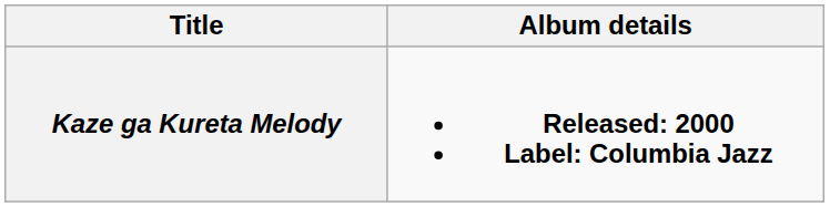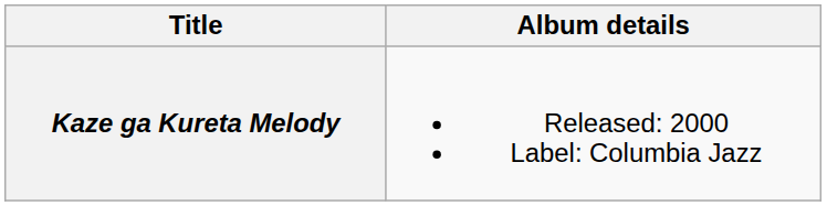Kaze ga Kureta Melody | Album details: bold -> normal
